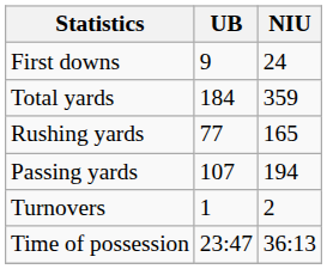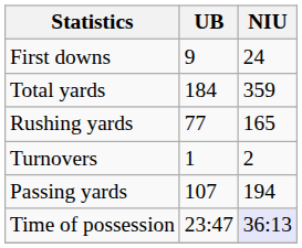rows swapped: Passing yards <-> Turnovers
Time of possession | NIU: no background -> lavender background
